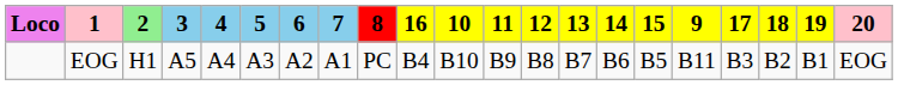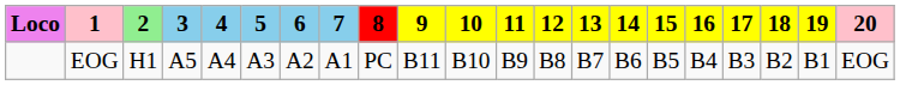columns swapped: 9 <-> 16
